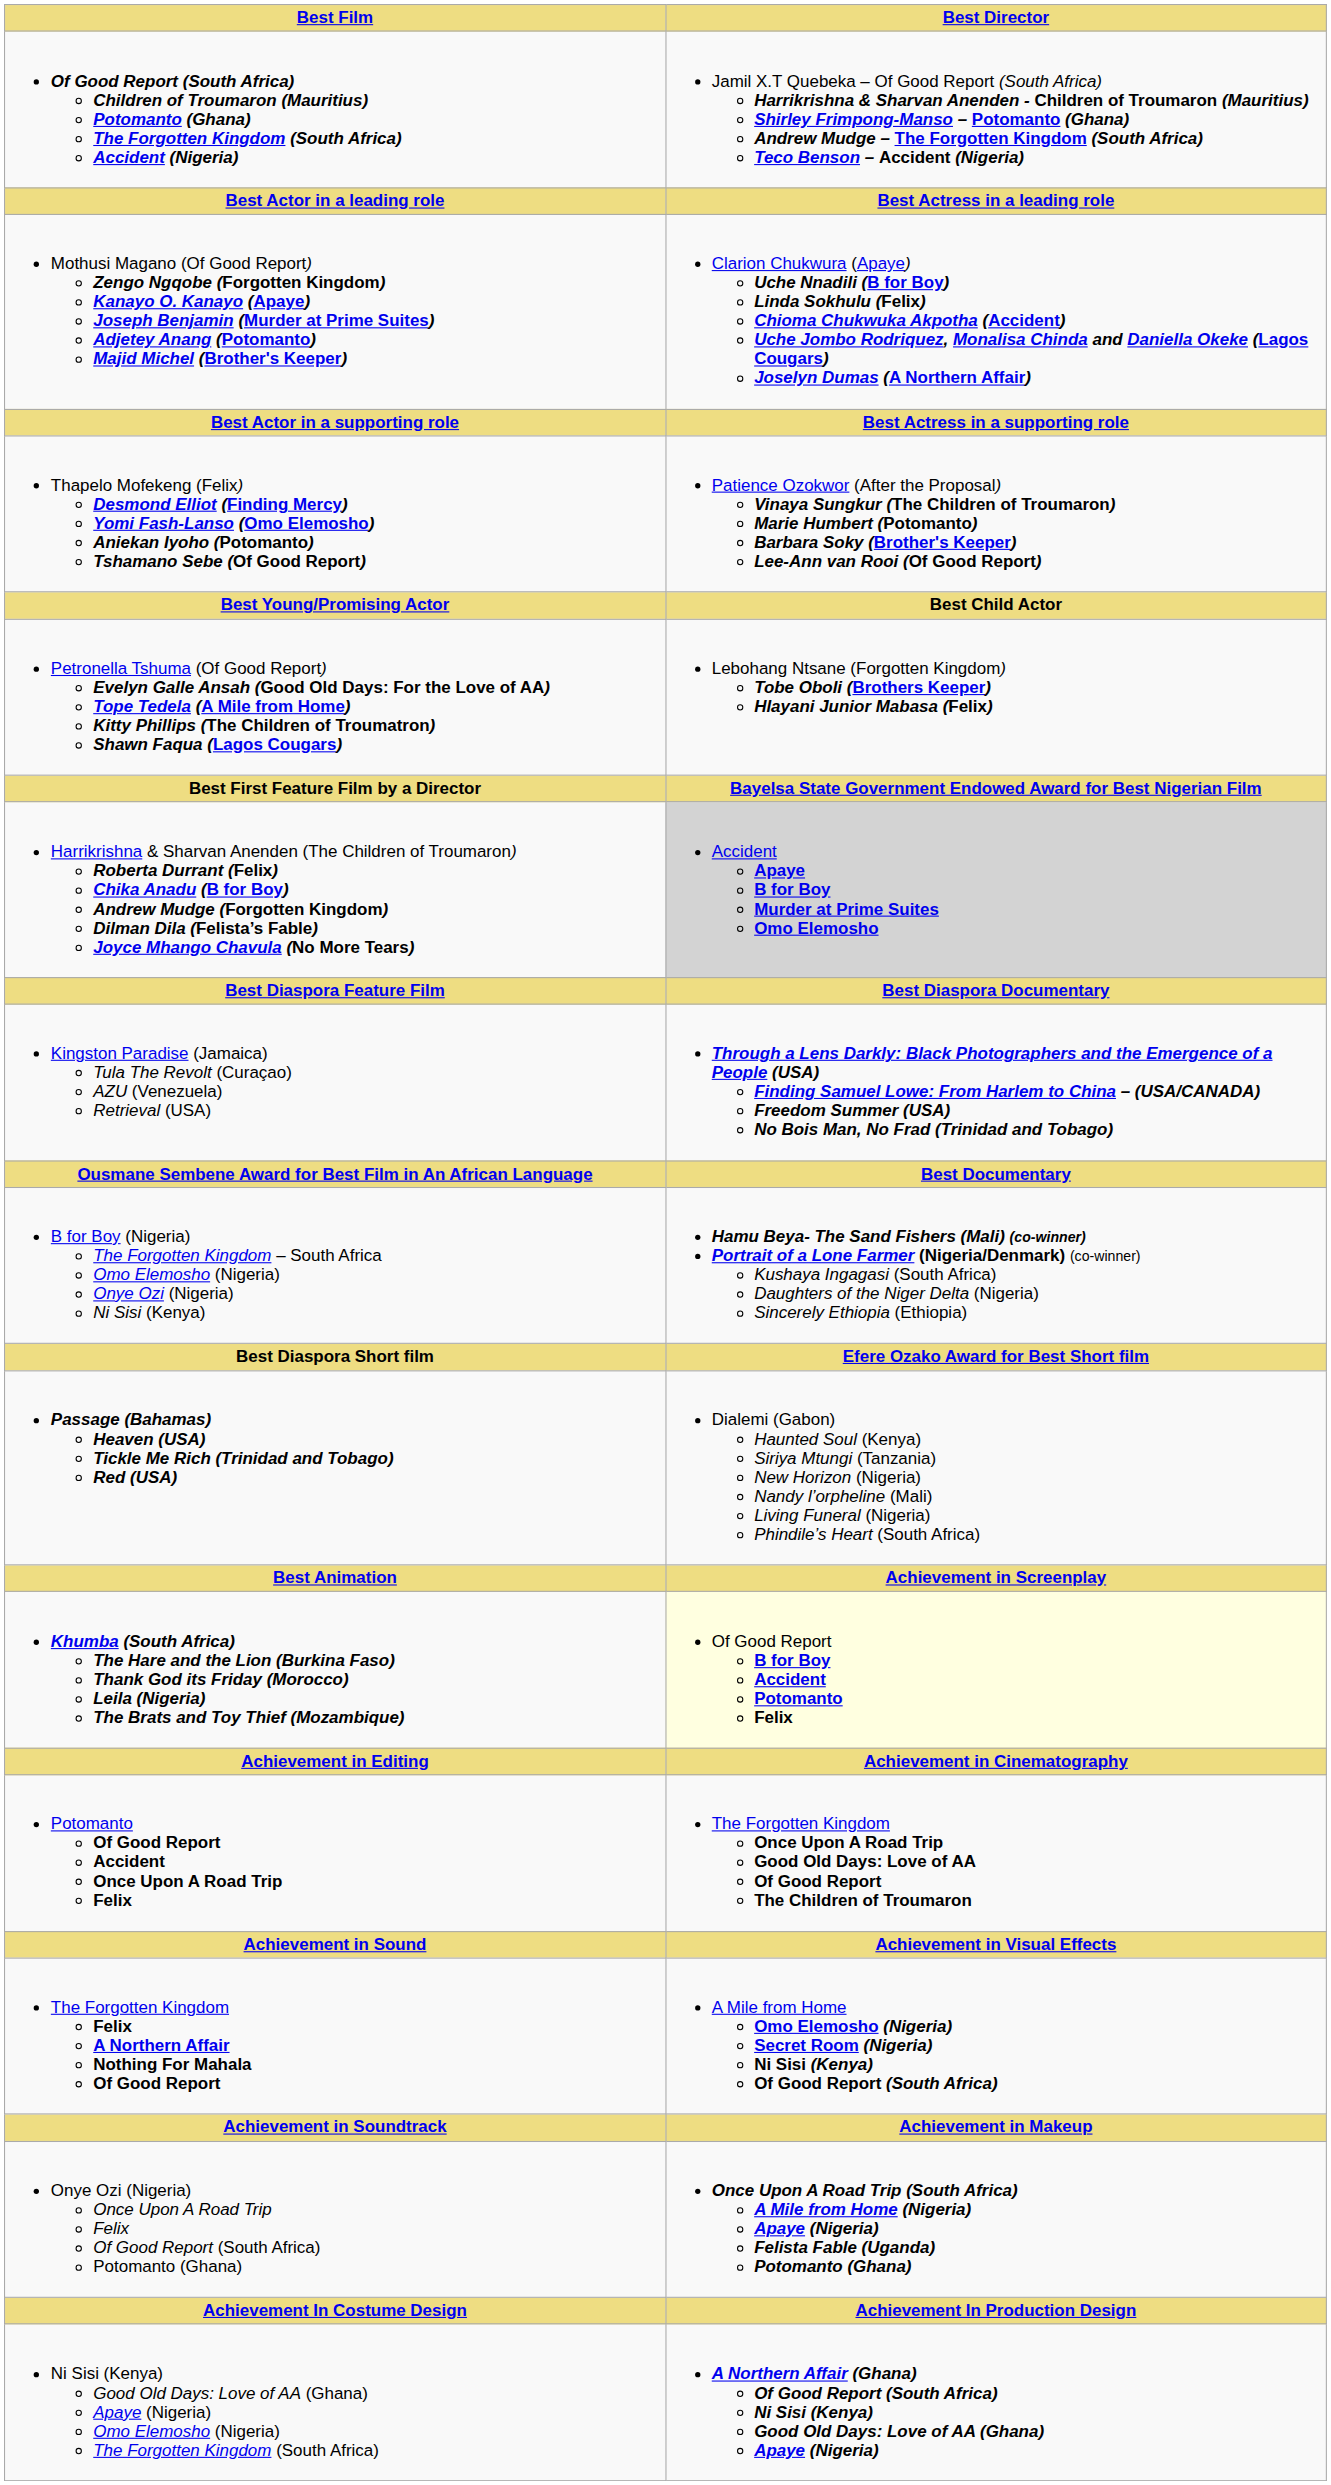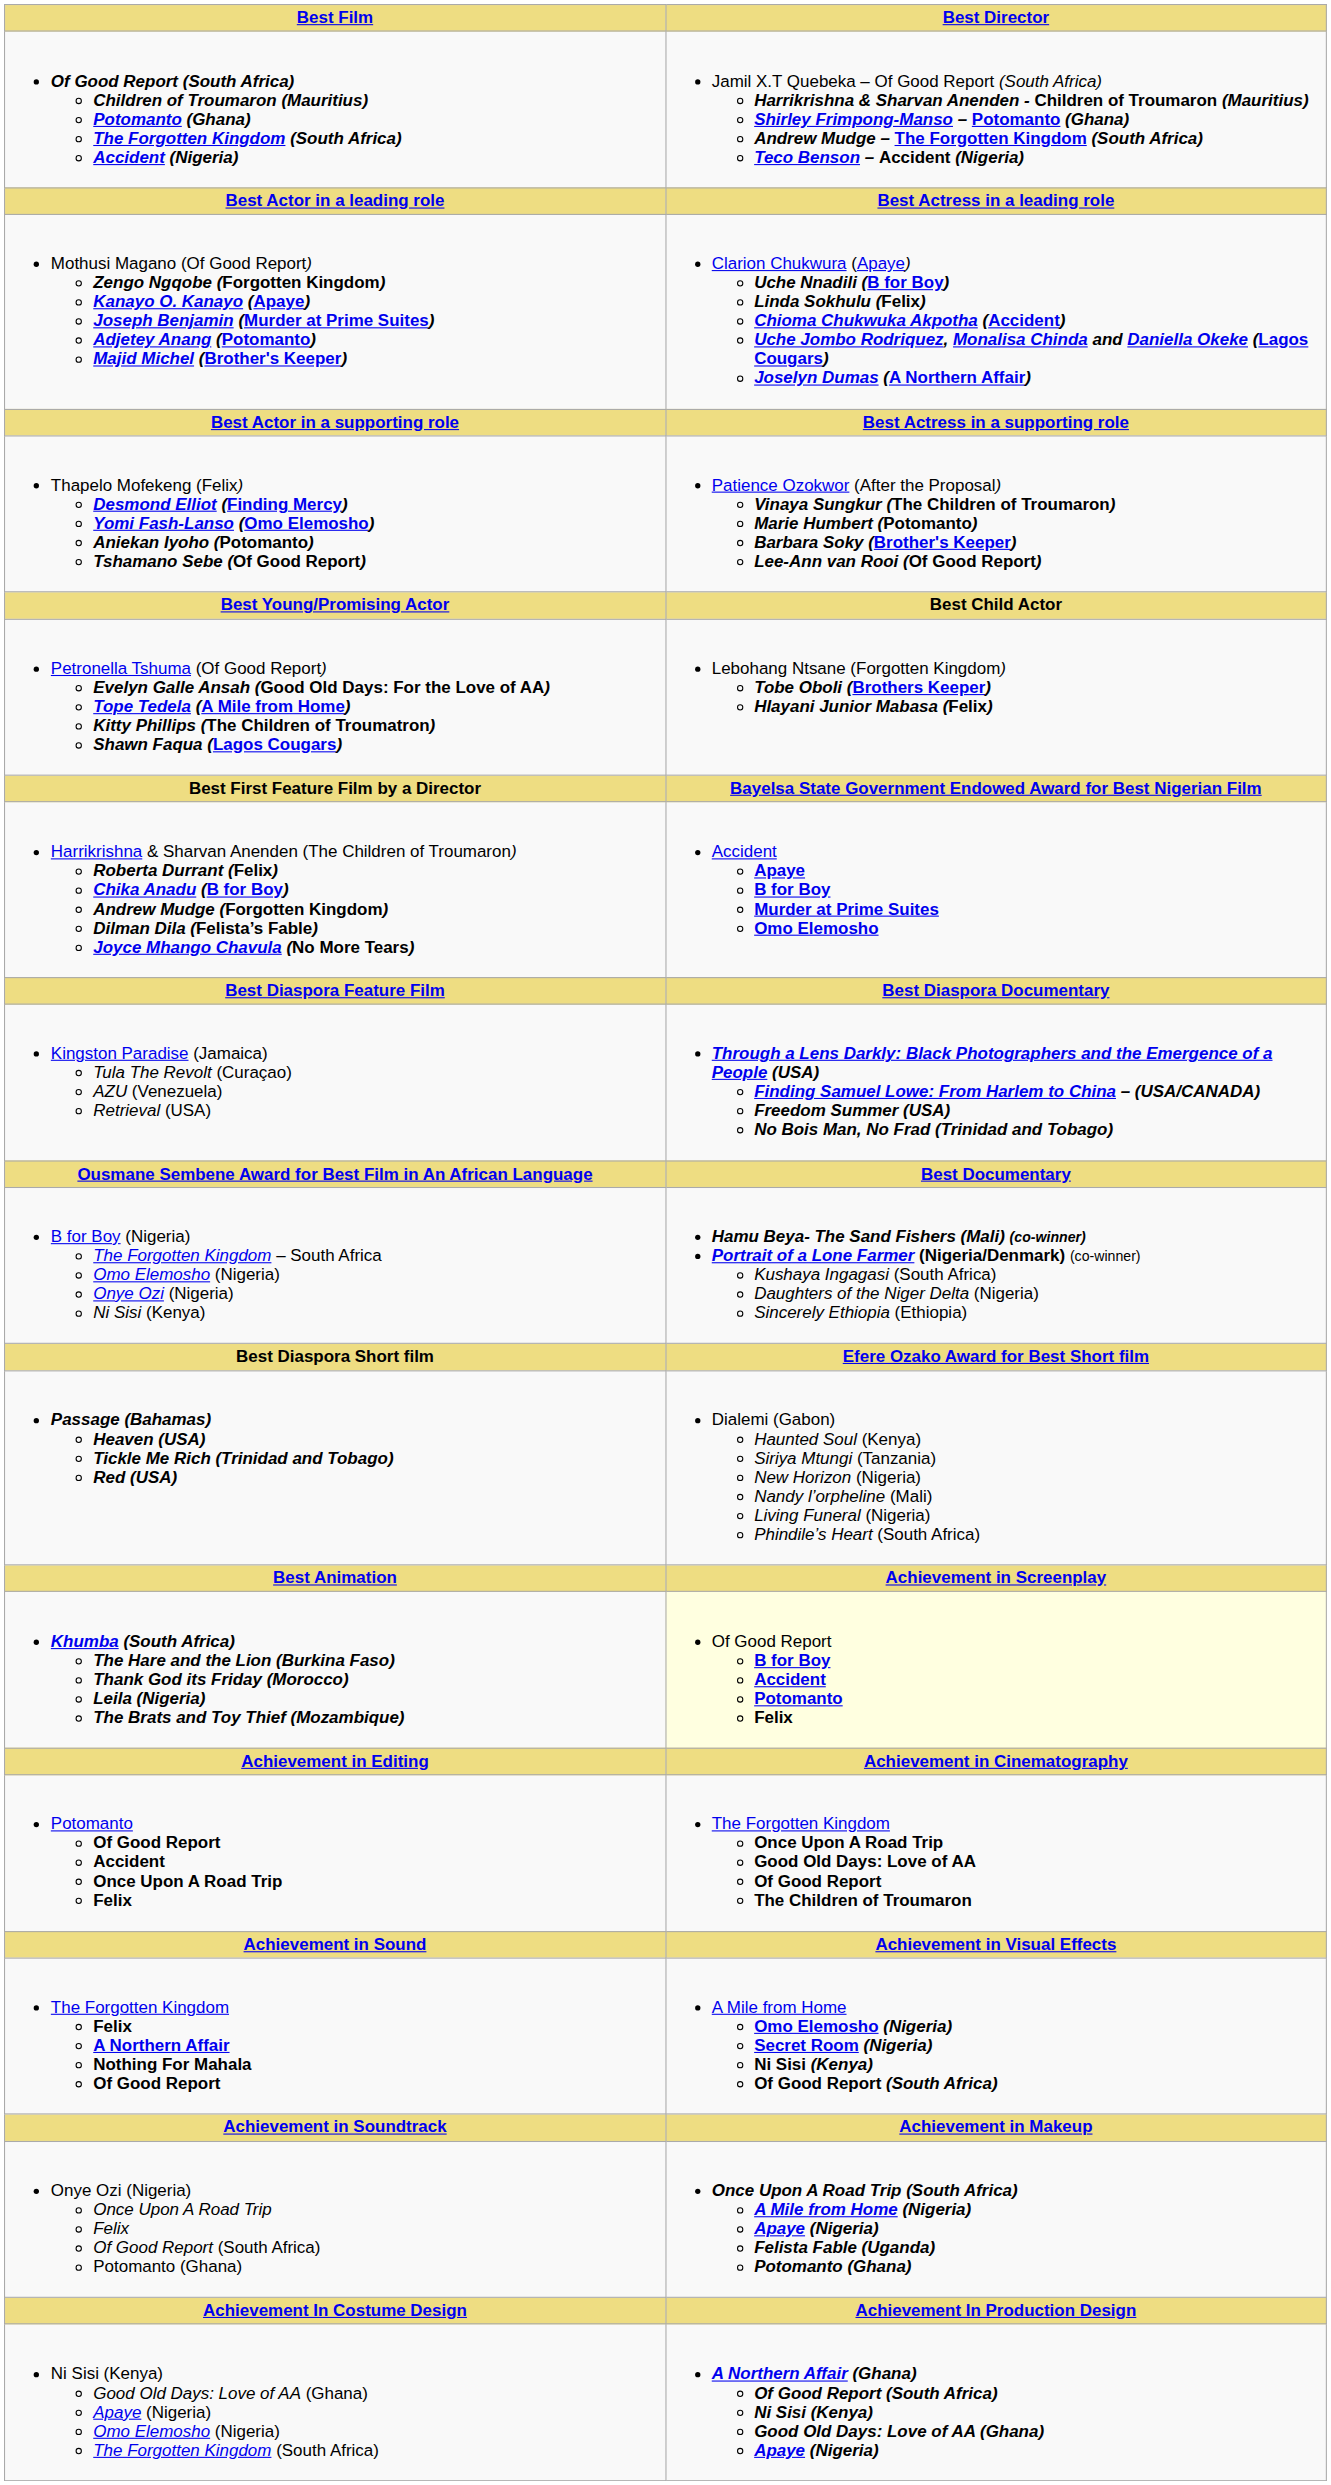row 10 | Best Director: lightgrey background -> no background
